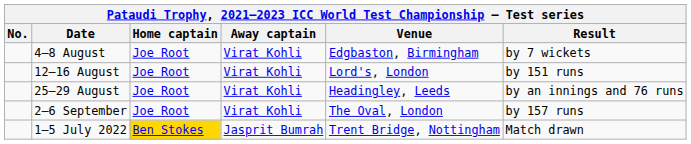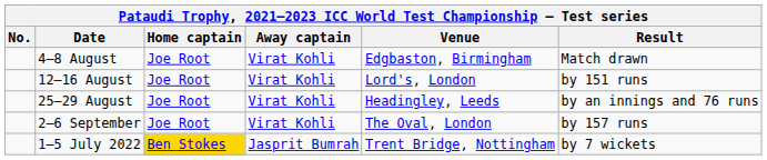4–8 August | Result: by 7 wickets -> Match drawn
1–5 July 2022 | Result: Match drawn -> by 7 wickets
